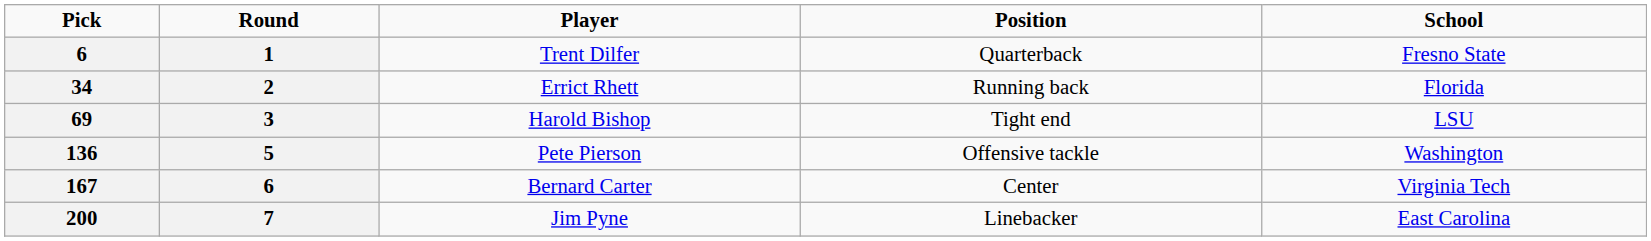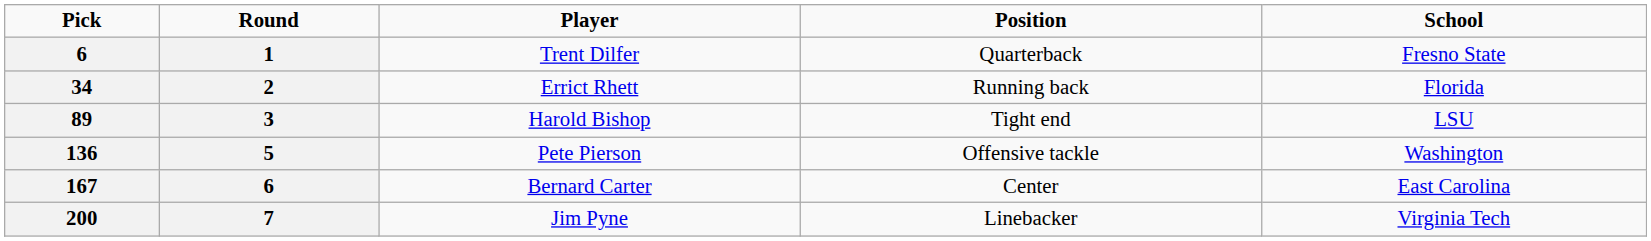Harold Bishop | Pick: 69 -> 89
Bernard Carter | School: Virginia Tech -> East Carolina
Jim Pyne | School: East Carolina -> Virginia Tech
